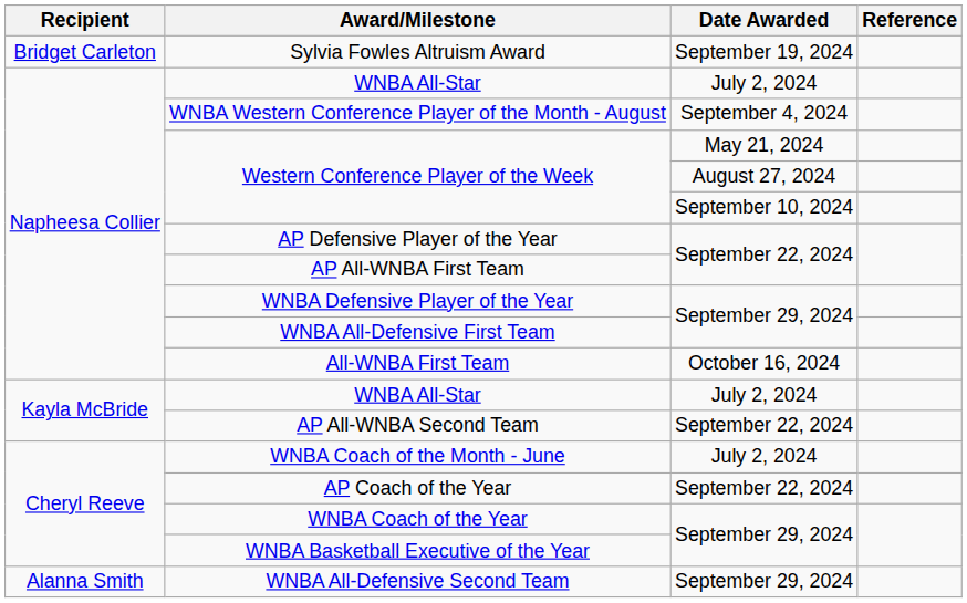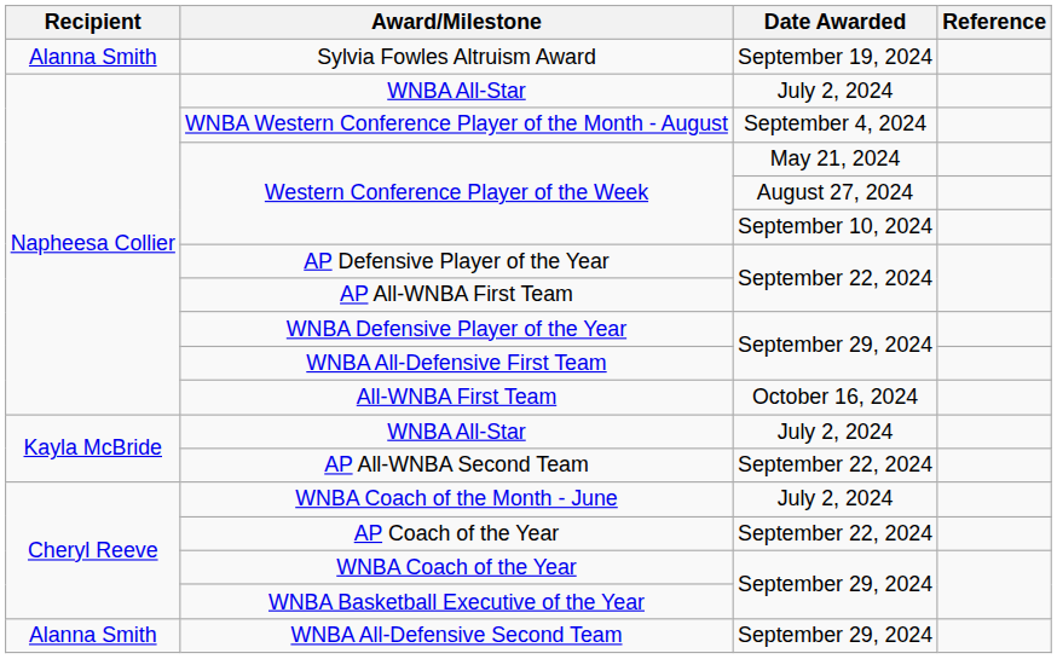Sylvia Fowles Altruism Award | Recipient: Bridget Carleton -> Alanna Smith
